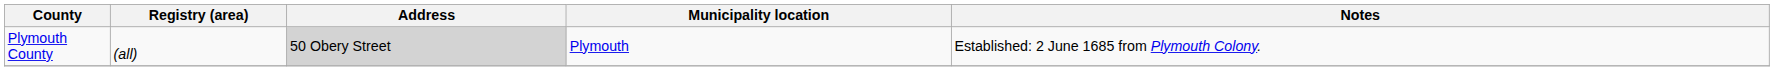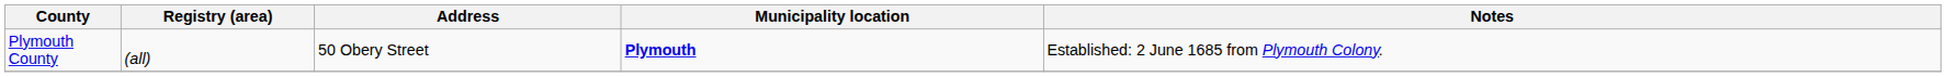row 2 | Address: lightgrey background -> no background
row 2 | Municipality location: normal -> bold
